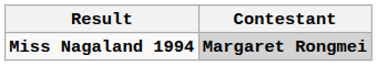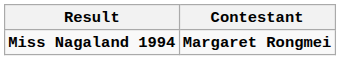Miss Nagaland 1994 | Contestant: lightgrey background -> no background
